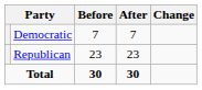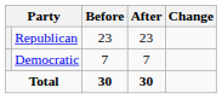rows swapped: Republican <-> Democratic
